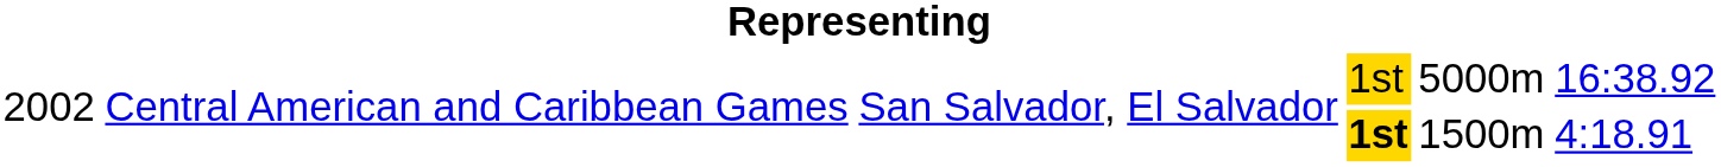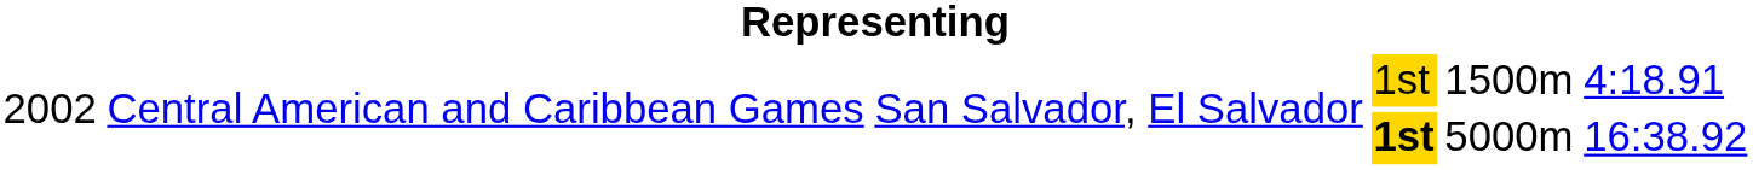row 2 | column 5: 5000m -> 1500m
row 2 | column 6: 16:38.92 -> 4:18.91
row 3 | column 5: 1500m -> 5000m
row 3 | column 6: 4:18.91 -> 16:38.92
